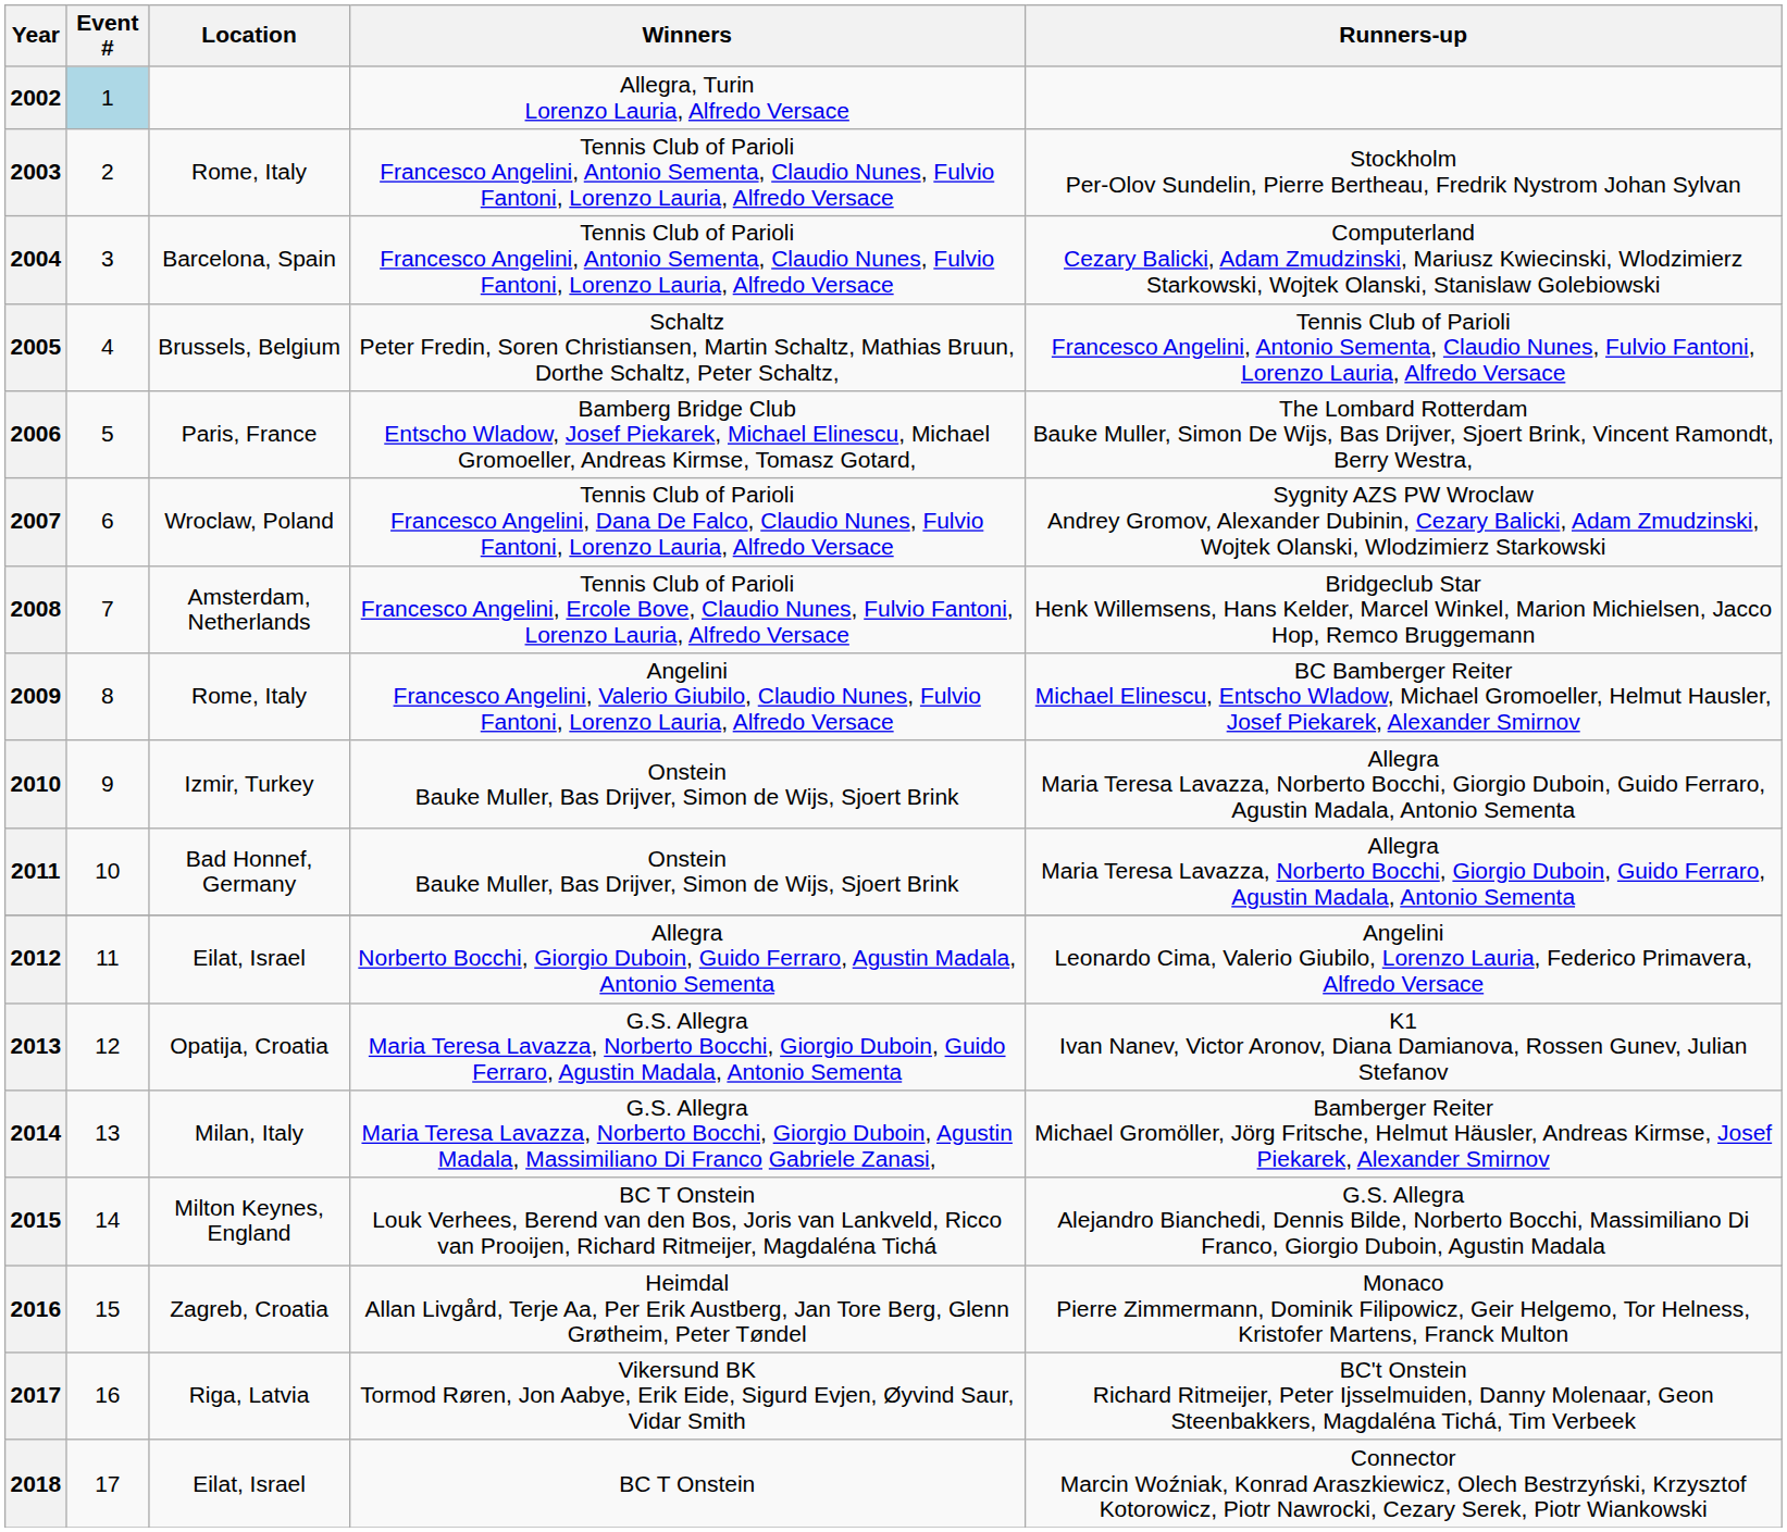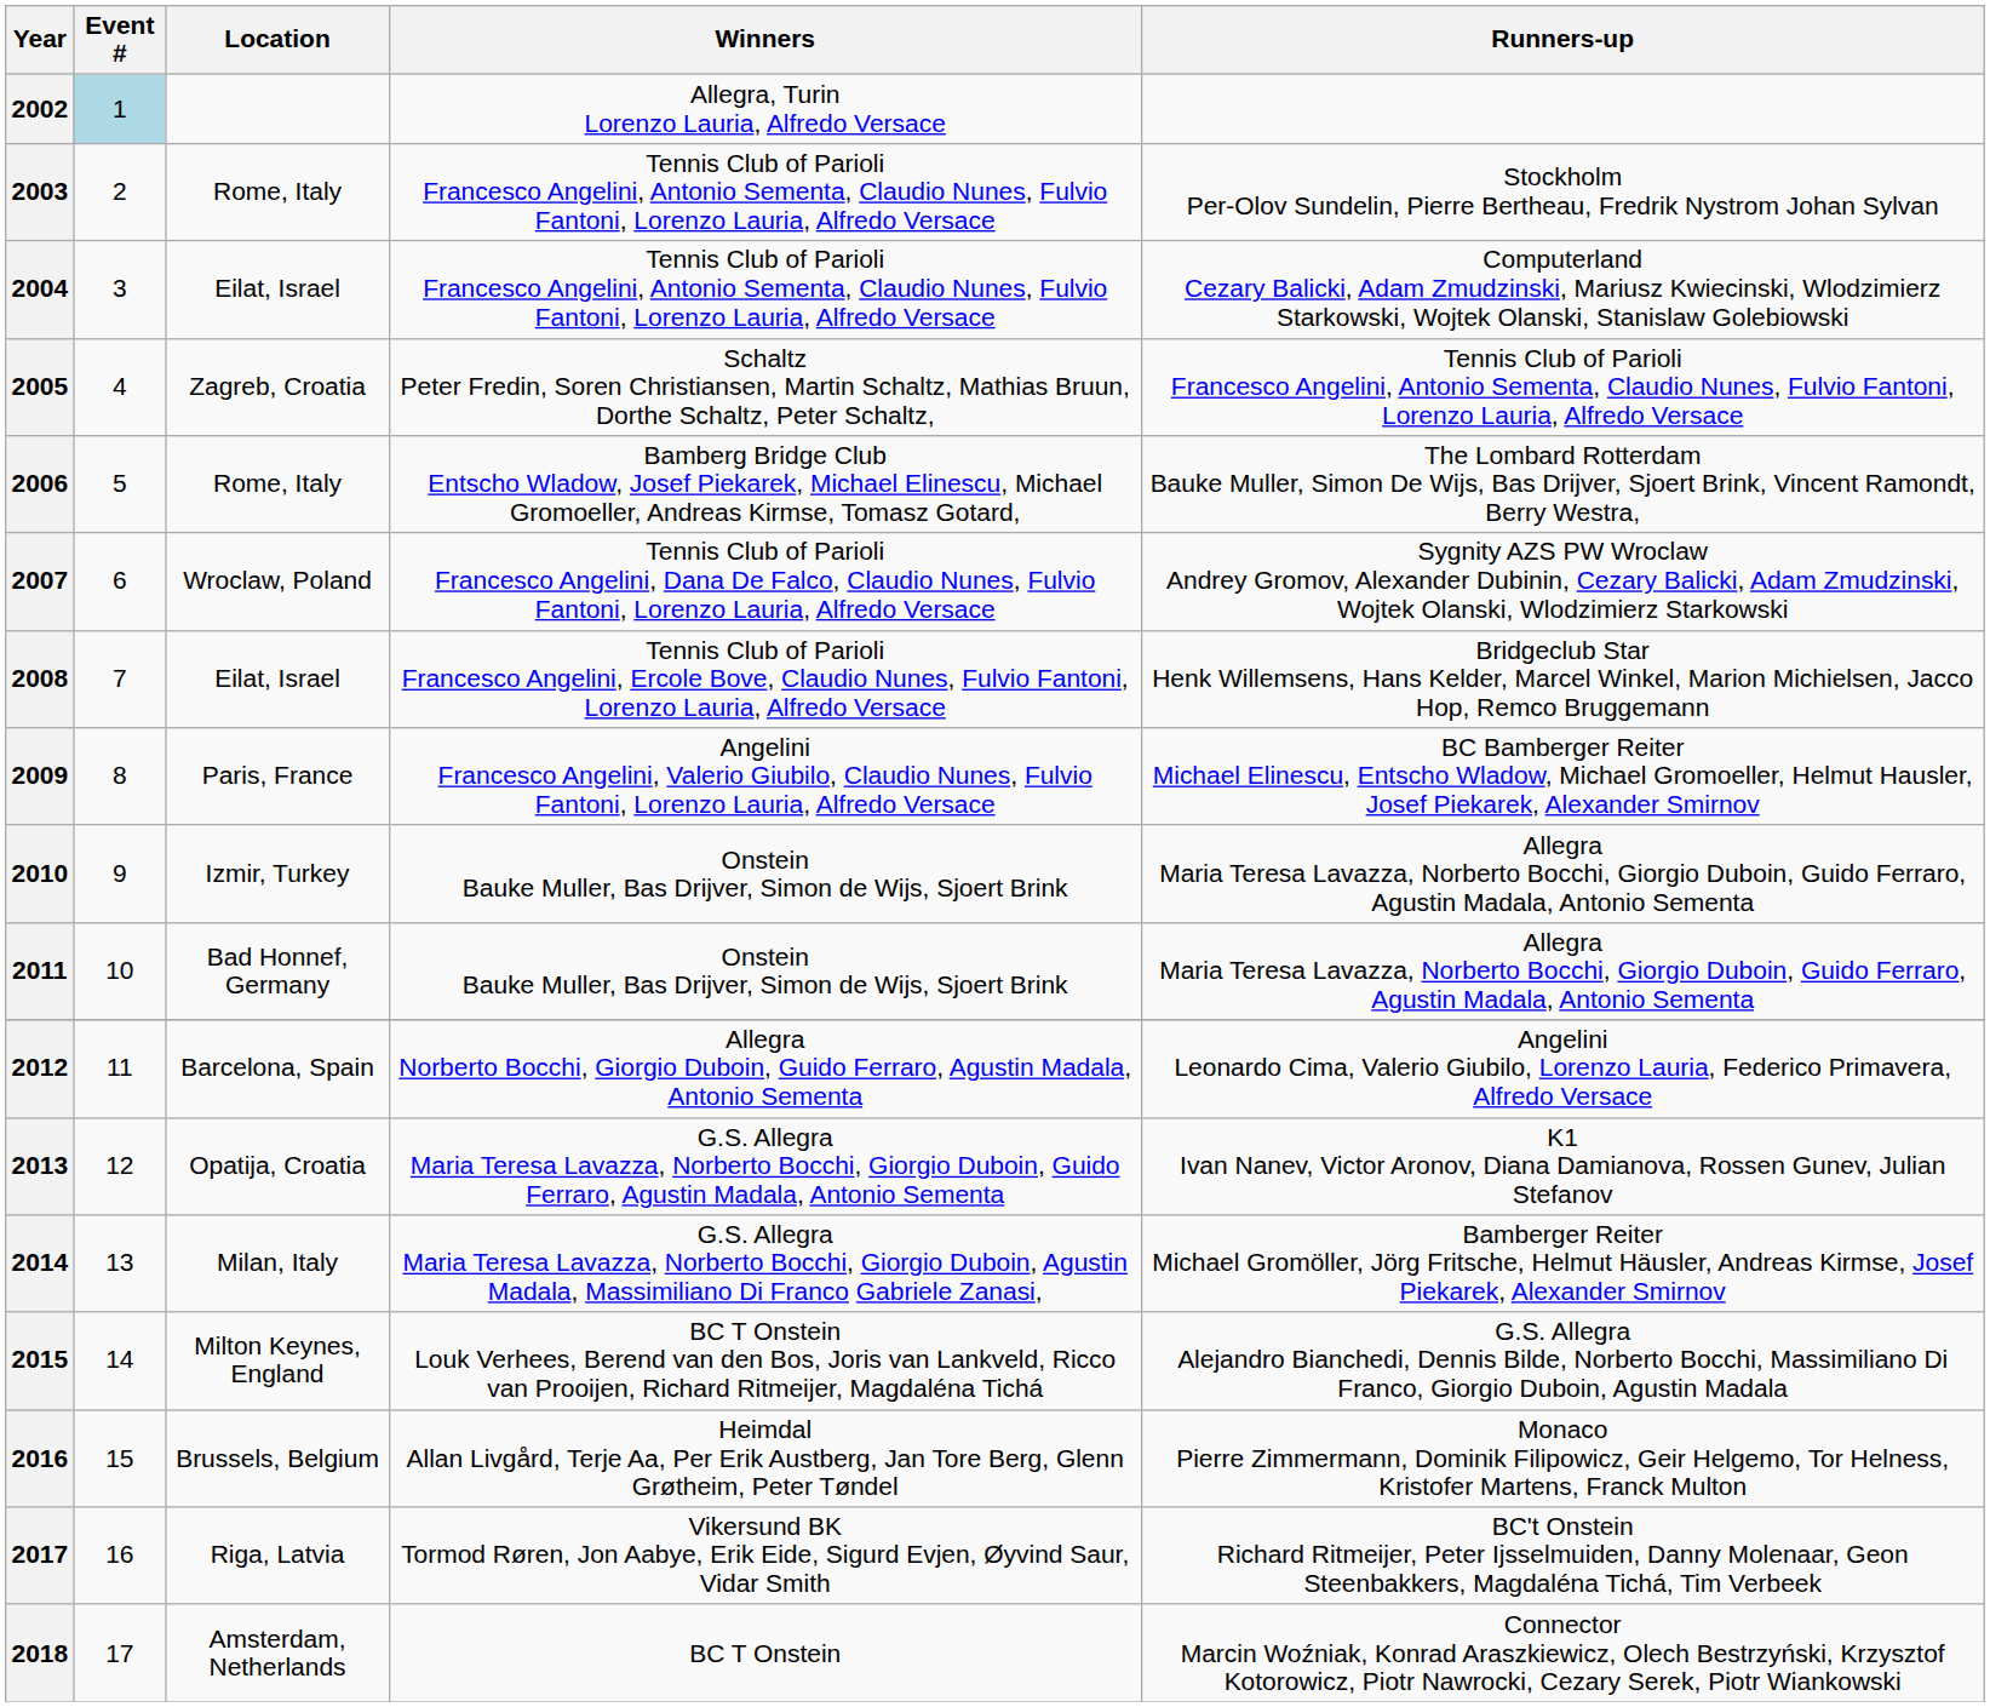2004 | Location: Barcelona, Spain -> Eilat, Israel
2005 | Location: Brussels, Belgium -> Zagreb, Croatia
2006 | Location: Paris, France -> Rome, Italy
2008 | Location: Amsterdam, Netherlands -> Eilat, Israel
2009 | Location: Rome, Italy -> Paris, France
2012 | Location: Eilat, Israel -> Barcelona, Spain
2016 | Location: Zagreb, Croatia -> Brussels, Belgium
2018 | Location: Eilat, Israel -> Amsterdam, Netherlands
